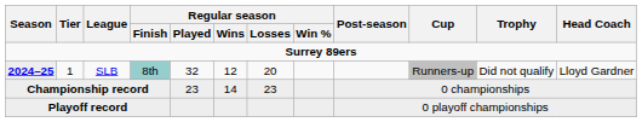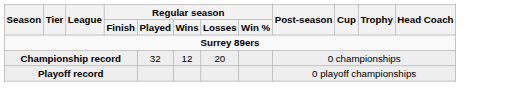- row: 2024–25 | 1 | SLB | 8th | 32 | 12 | 20 | Runners-up | Did not qualify | Lloyd Gardner
Championship record | Regular season / Played: 23 -> 32
Championship record | Regular season / Wins: 14 -> 12
Championship record | Regular season / Losses: 23 -> 20
